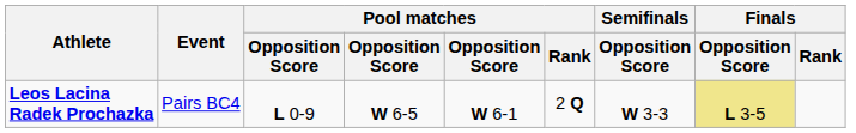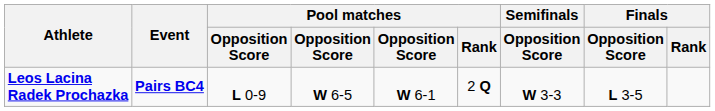Leos Lacina Radek Prochazka | Event: normal -> bold
Leos Lacina Radek Prochazka | Finals / Opposition Score: khaki background -> no background
